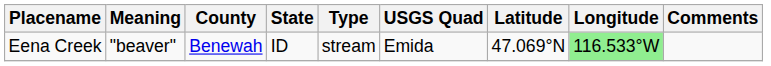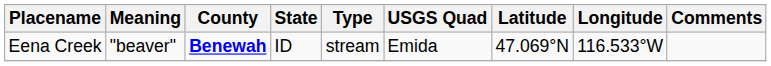Eena Creek | County: normal -> bold
Eena Creek | Longitude: lightgreen background -> no background
